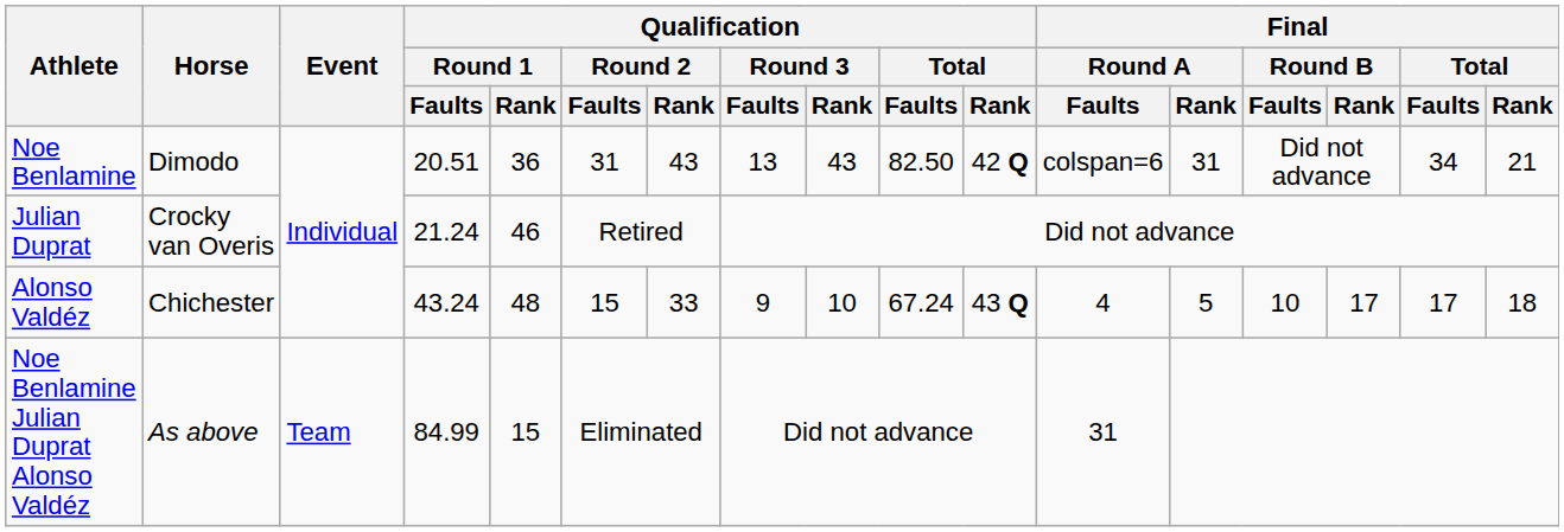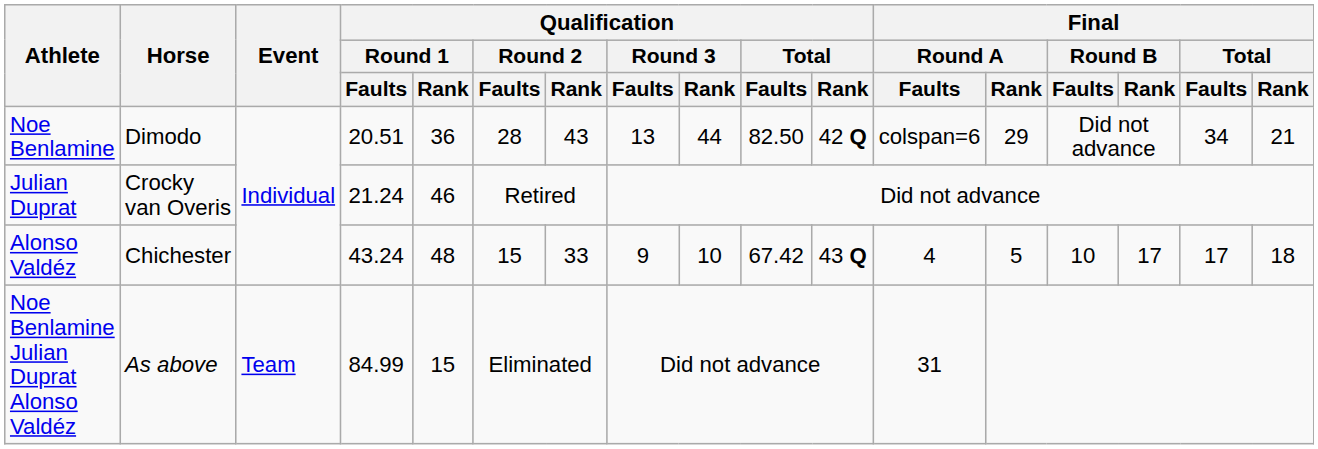Noe Benlamine | Qualification / Round 2 / Faults: 31 -> 28
Noe Benlamine | Qualification / Round 3 / Rank: 43 -> 44
Noe Benlamine | Final / Round A / Rank: 31 -> 29
Alonso Valdéz | Qualification / Total / Faults: 67.24 -> 67.42
